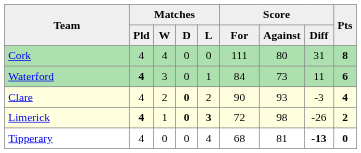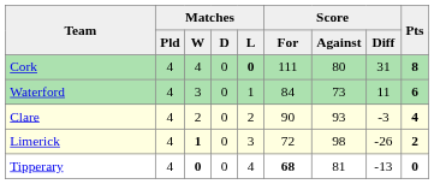Cork | Matches / L: normal -> bold
Waterford | Matches / Pld: bold -> normal
Clare | Matches / D: bold -> normal
Limerick | Matches / Pld: bold -> normal
Limerick | Matches / W: normal -> bold
Limerick | Matches / D: bold -> normal
Limerick | Matches / L: bold -> normal
Tipperary | Matches / W: normal -> bold
Tipperary | Score / For: normal -> bold
Tipperary | Score / Diff: bold -> normal
